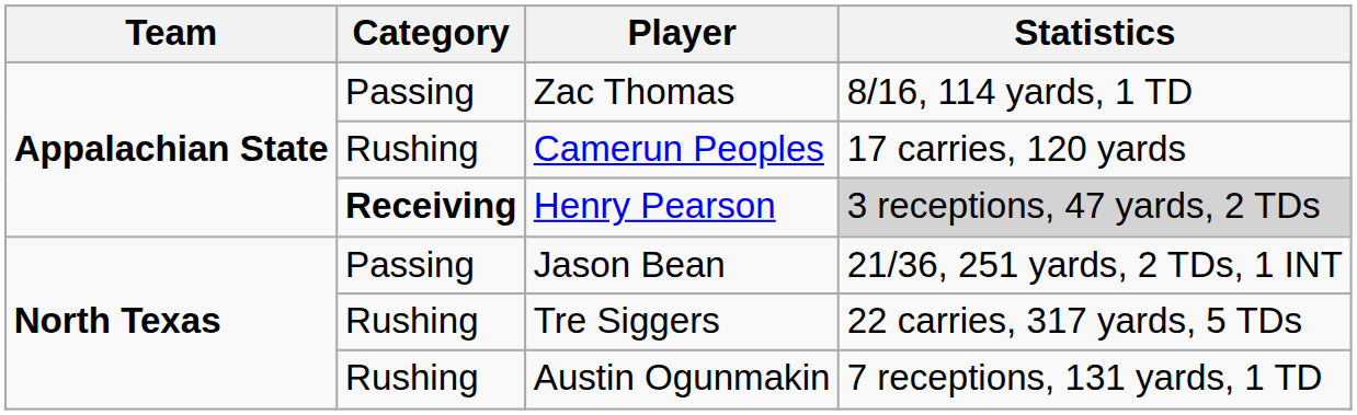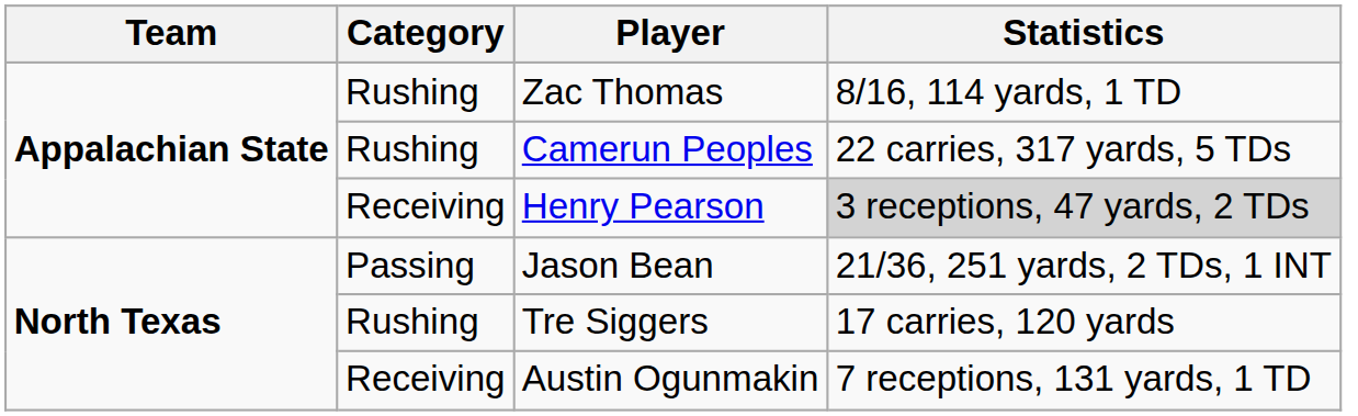Zac Thomas | Category: Passing -> Rushing
Camerun Peoples | Statistics: 17 carries, 120 yards -> 22 carries, 317 yards, 5 TDs
Henry Pearson | Category: bold -> normal
Tre Siggers | Statistics: 22 carries, 317 yards, 5 TDs -> 17 carries, 120 yards
Austin Ogunmakin | Category: Rushing -> Receiving
